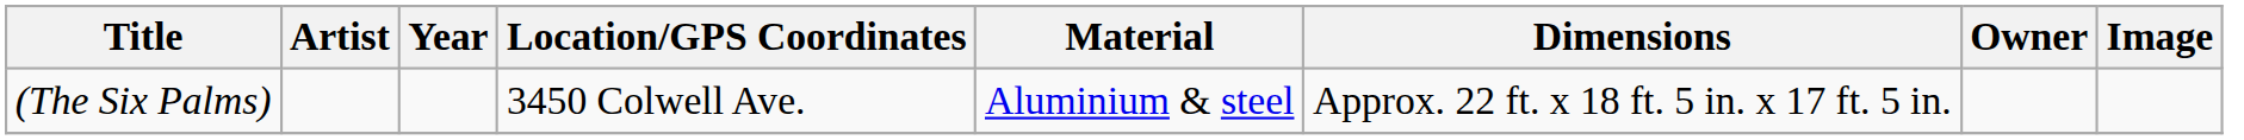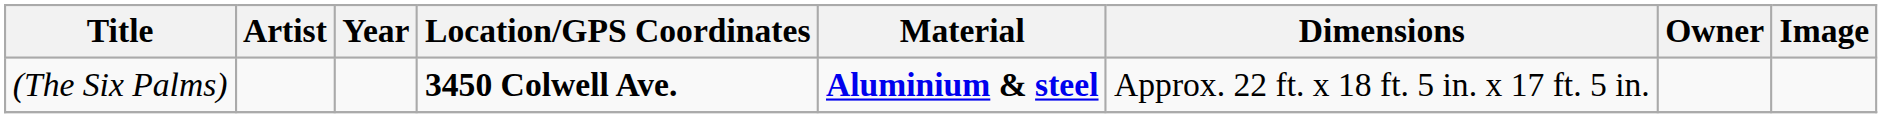(The Six Palms) | Location/GPS Coordinates: normal -> bold
(The Six Palms) | Material: normal -> bold
